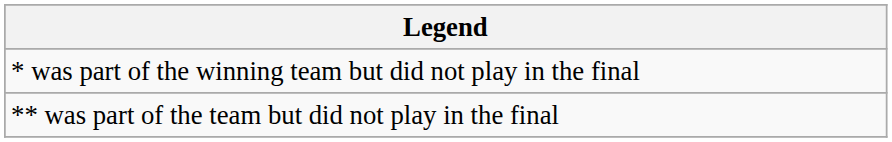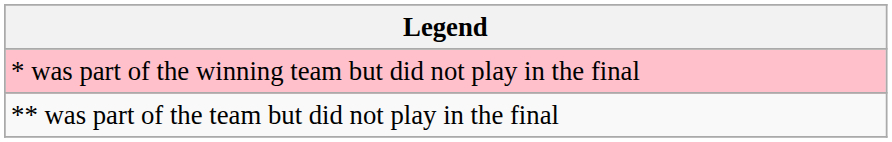row 2 | column 1: no background -> pink background
